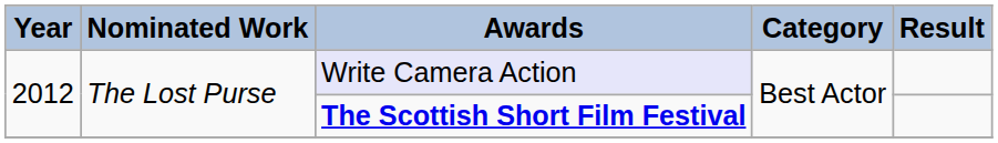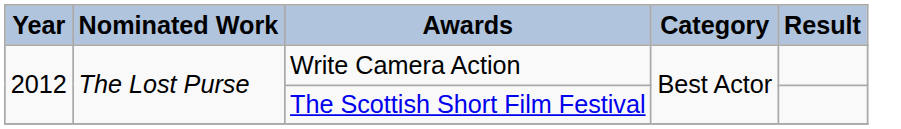Write Camera Action | Awards: lavender background -> no background
The Scottish Short Film Festival | Awards: bold -> normal
